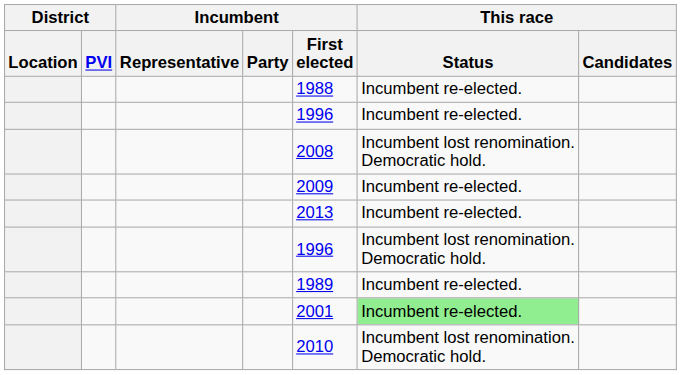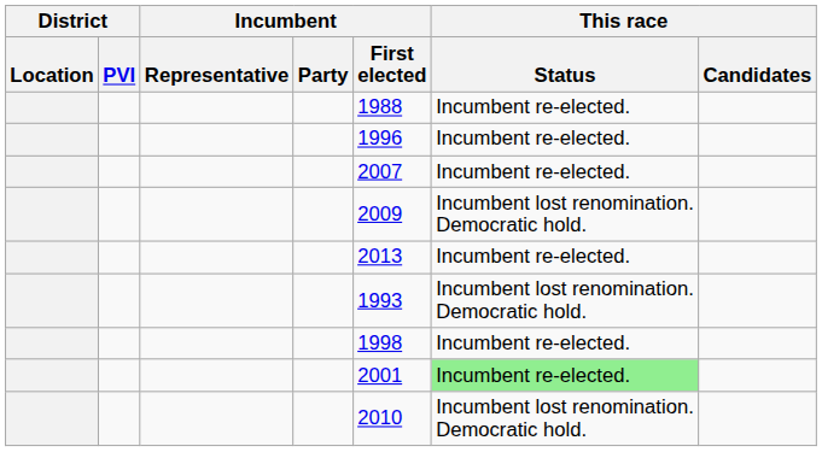row 5 | Incumbent / First elected: 2008 -> 2007
row 5 | This race / Status: Incumbent lost renomination. Democratic hold. -> Incumbent re-elected.
row 6 | This race / Status: Incumbent re-elected. -> Incumbent lost renomination. Democratic hold.
row 8 | Incumbent / First elected: 1996 -> 1993
row 9 | Incumbent / First elected: 1989 -> 1998
